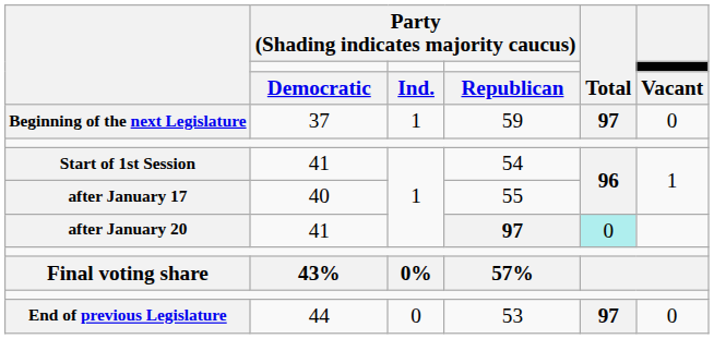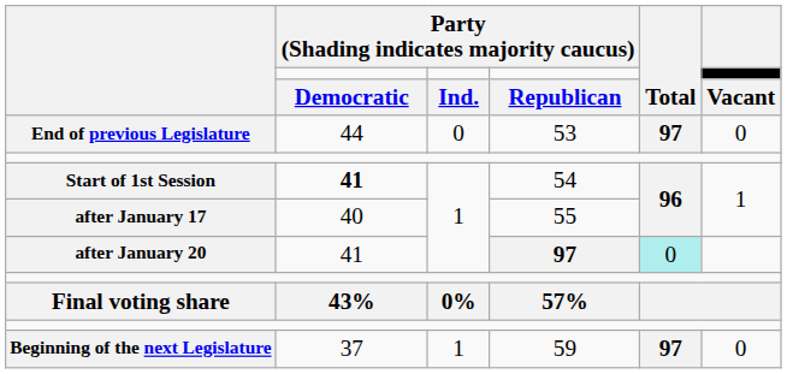rows swapped: End of previous Legislature <-> Beginning of the next Legislature
Start of 1st Session | column 2: normal -> bold
